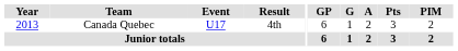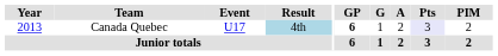Canada Quebec | Result: no background -> lightblue background
Canada Quebec | GP: normal -> bold
Canada Quebec | Pts: no background -> lavender background
